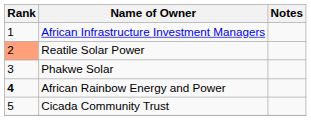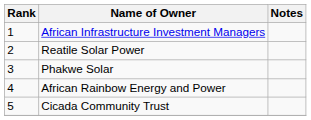Reatile Solar Power | Rank: lightsalmon background -> no background
African Rainbow Energy and Power | Rank: bold -> normal
